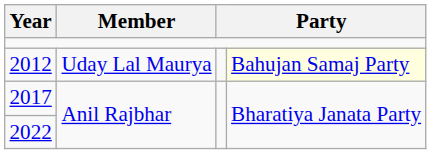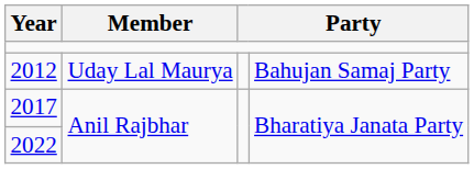2012 | column 4: lightyellow background -> no background
